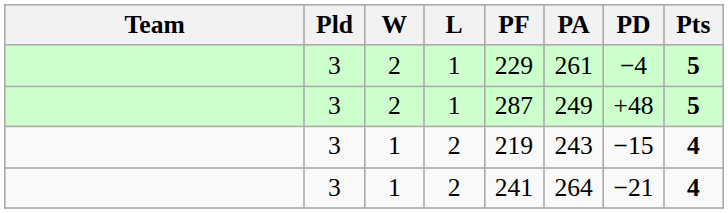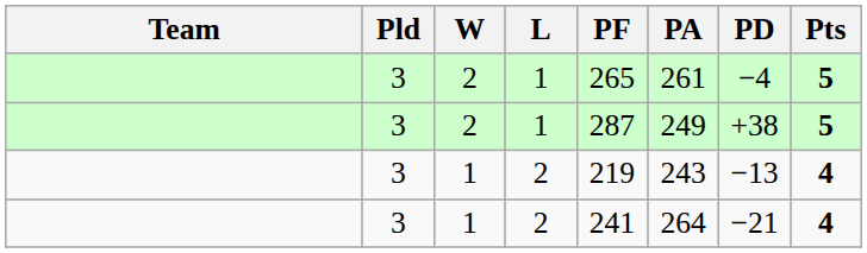row 2 | PF: 229 -> 265
row 3 | PD: +48 -> +38
row 4 | PD: −15 -> −13
